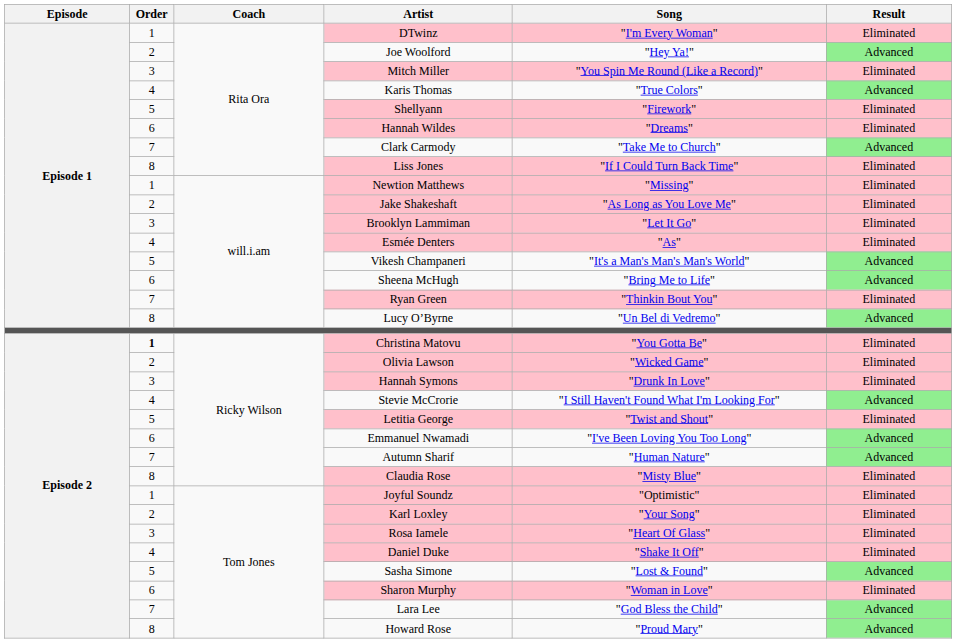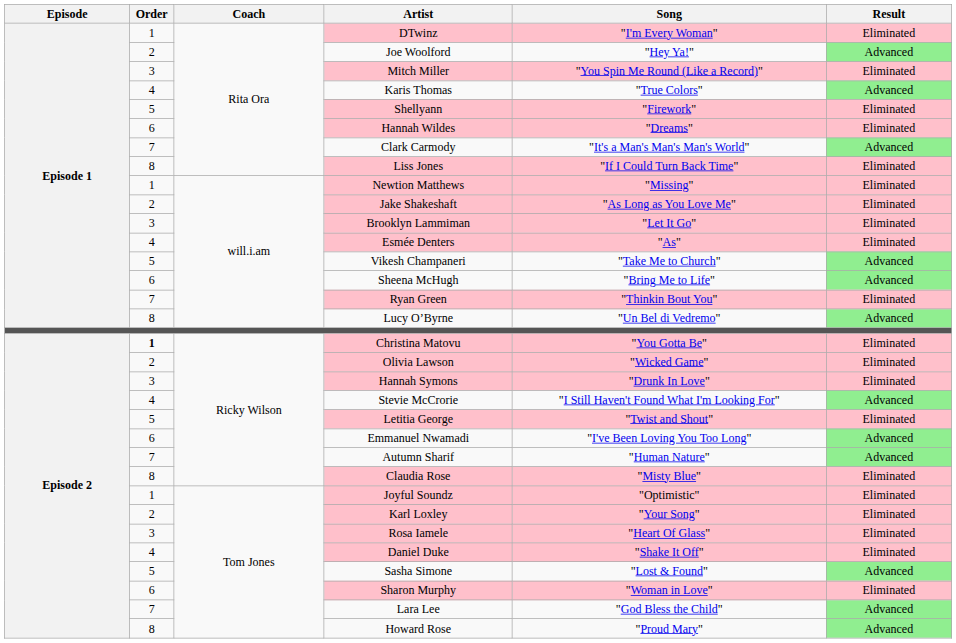Clark Carmody | Song: "Take Me to Church" -> "It's a Man's Man's Man's World"
Vikesh Champaneri | Song: "It's a Man's Man's Man's World" -> "Take Me to Church"
